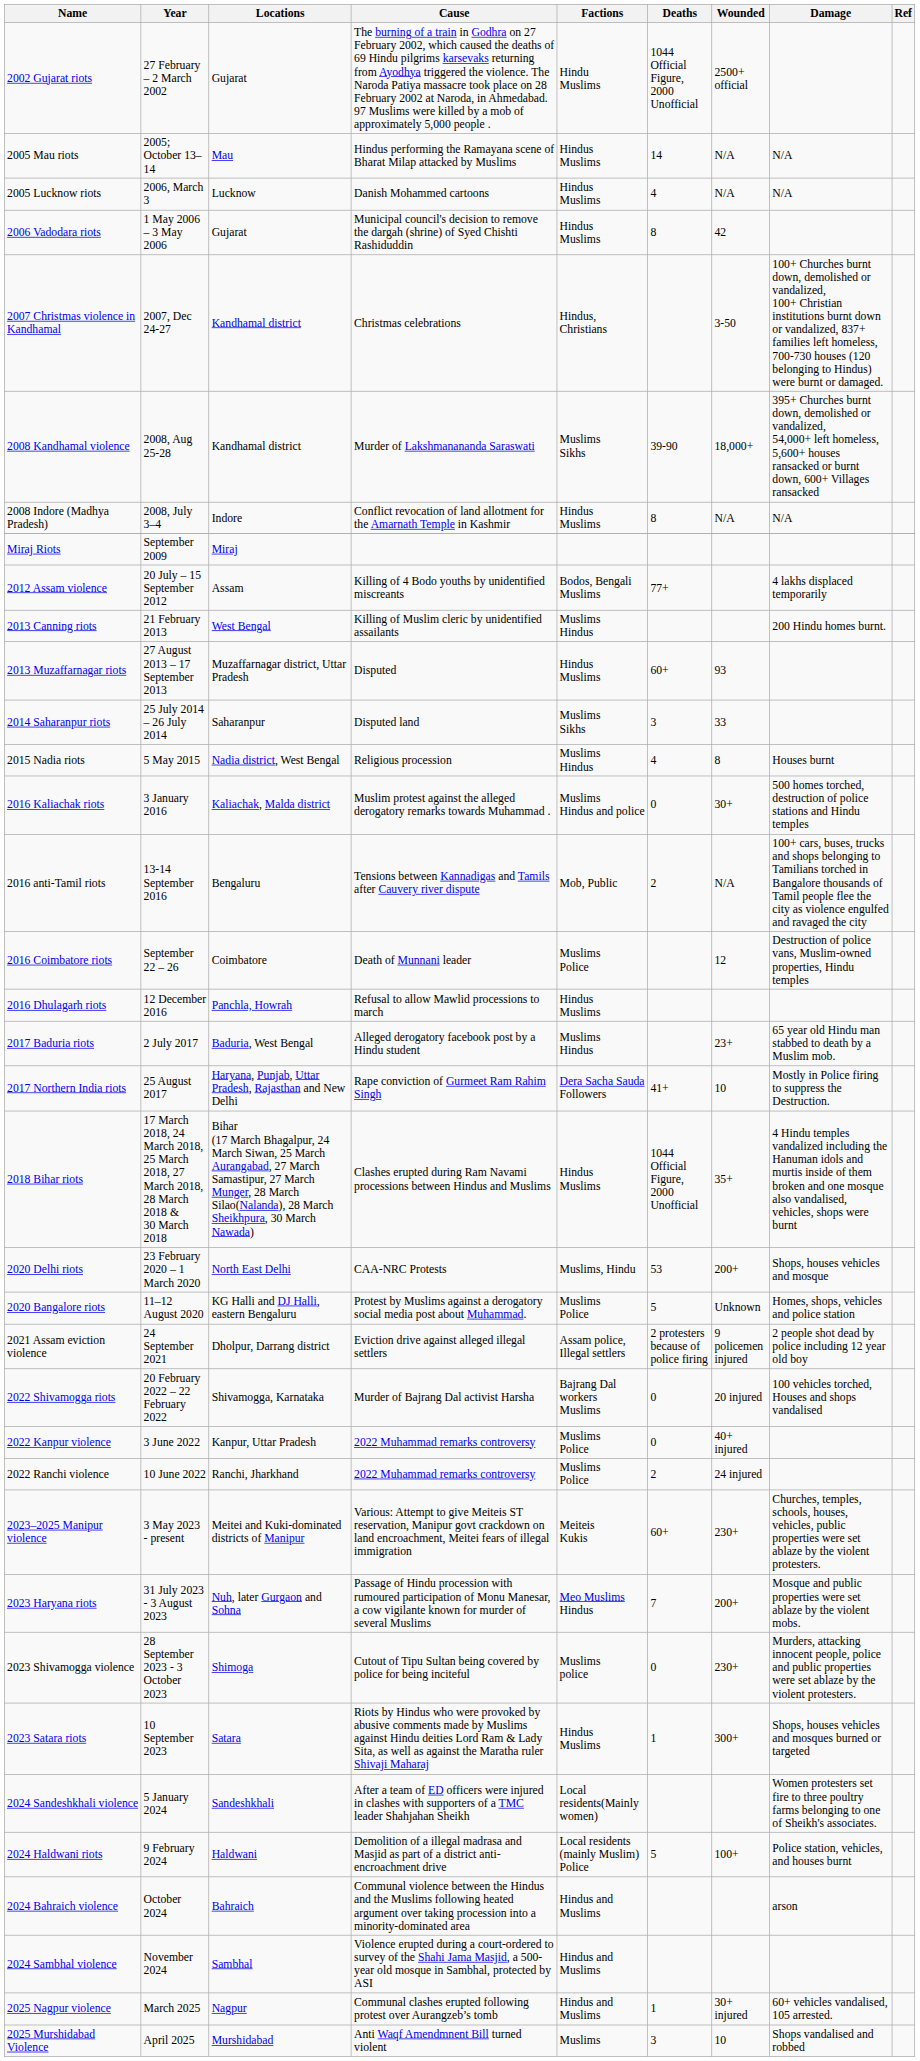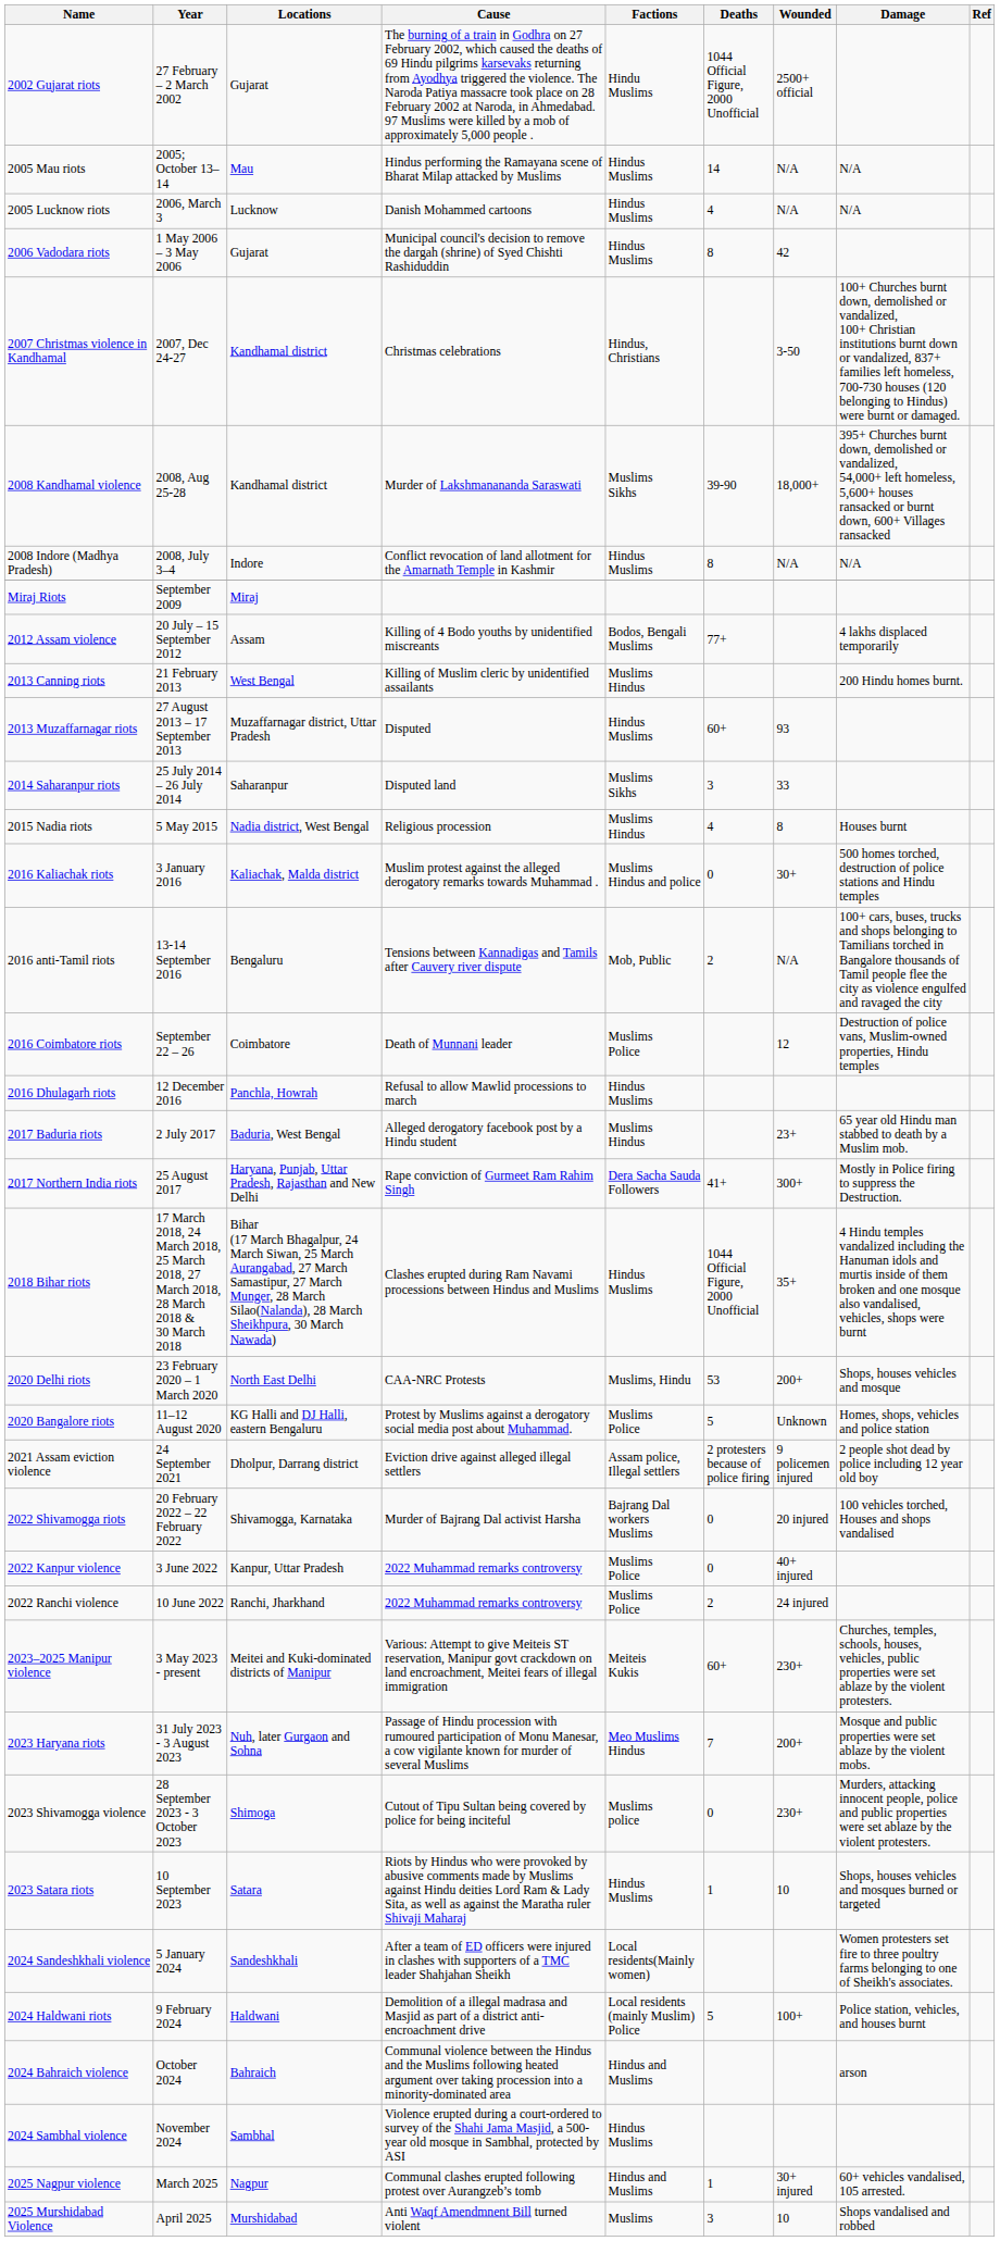2017 Northern India riots | Wounded: 10 -> 300+
2023 Satara riots | Wounded: 300+ -> 10
2024 Sambhal violence | Factions: Hindus and Muslims -> Hindus Muslims
